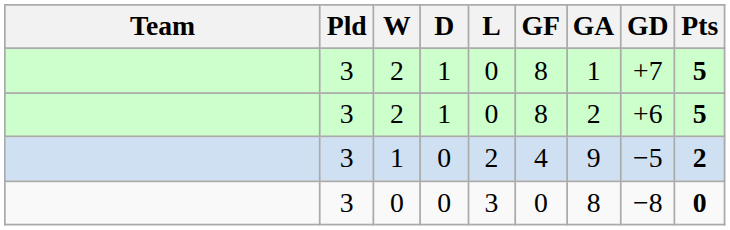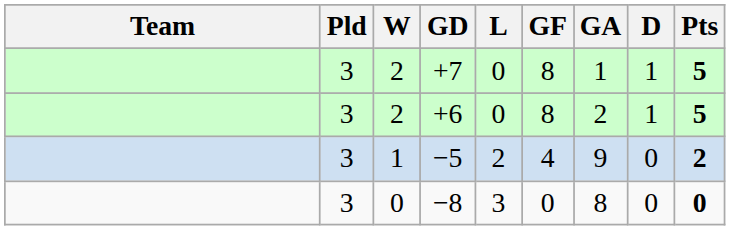columns swapped: D <-> GD
